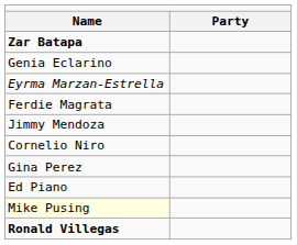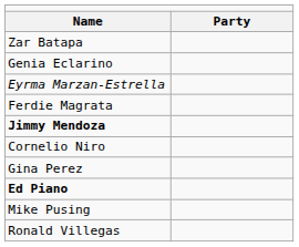Zar Batapa | column 1: bold -> normal
Jimmy Mendoza | column 1: normal -> bold
Ed Piano | column 1: normal -> bold
Mike Pusing | column 1: lightyellow background -> no background
Ronald Villegas | column 1: bold -> normal
